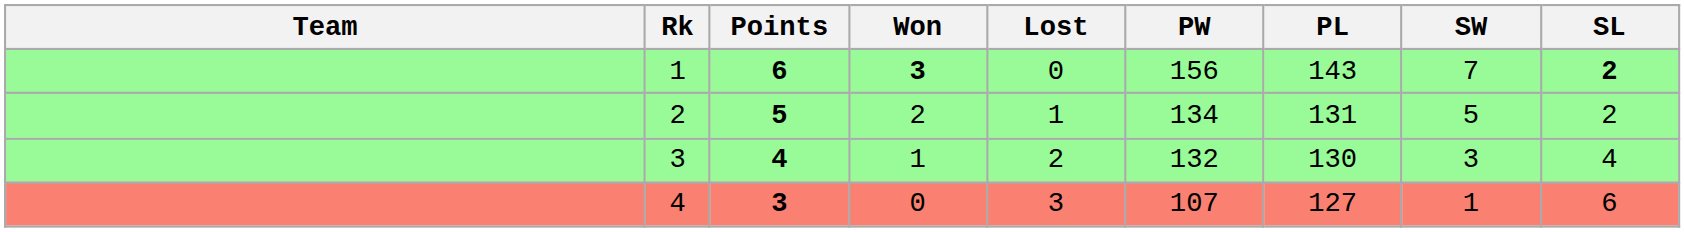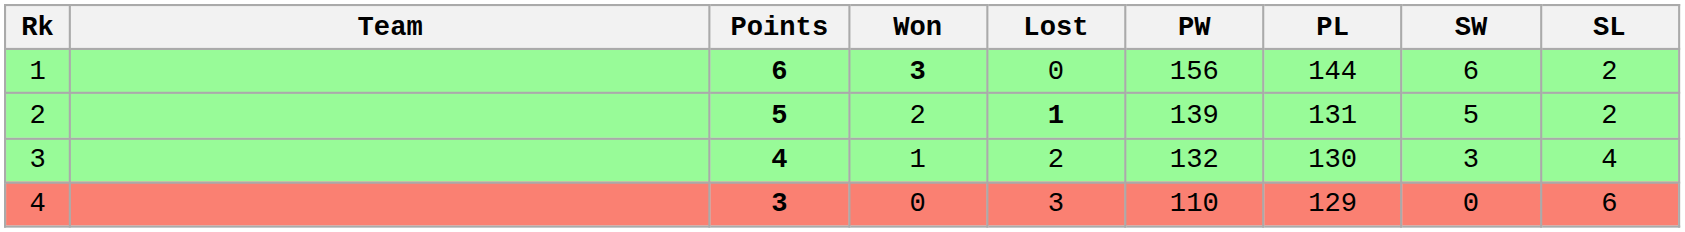columns swapped: Rk <-> Team
row 2 | PL: 143 -> 144
row 2 | SW: 7 -> 6
row 2 | SL: bold -> normal
row 3 | Lost: normal -> bold
row 3 | PW: 134 -> 139
row 5 | PW: 107 -> 110
row 5 | PL: 127 -> 129
row 5 | SW: 1 -> 0
